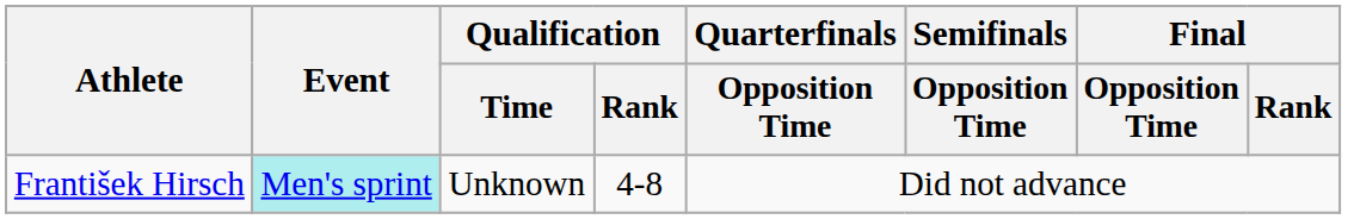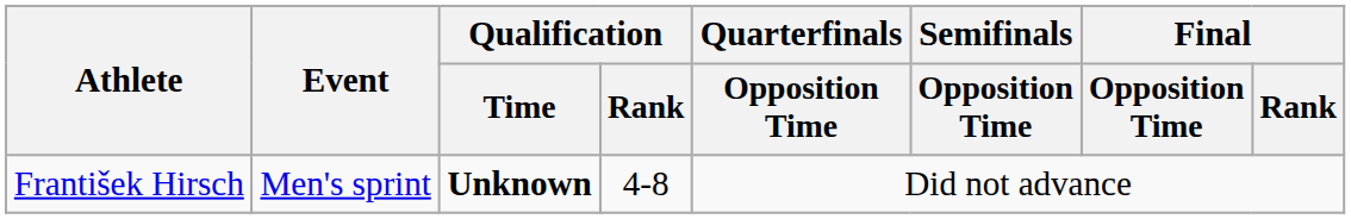František Hirsch | Event: paleturquoise background -> no background
František Hirsch | Qualification / Time: normal -> bold
